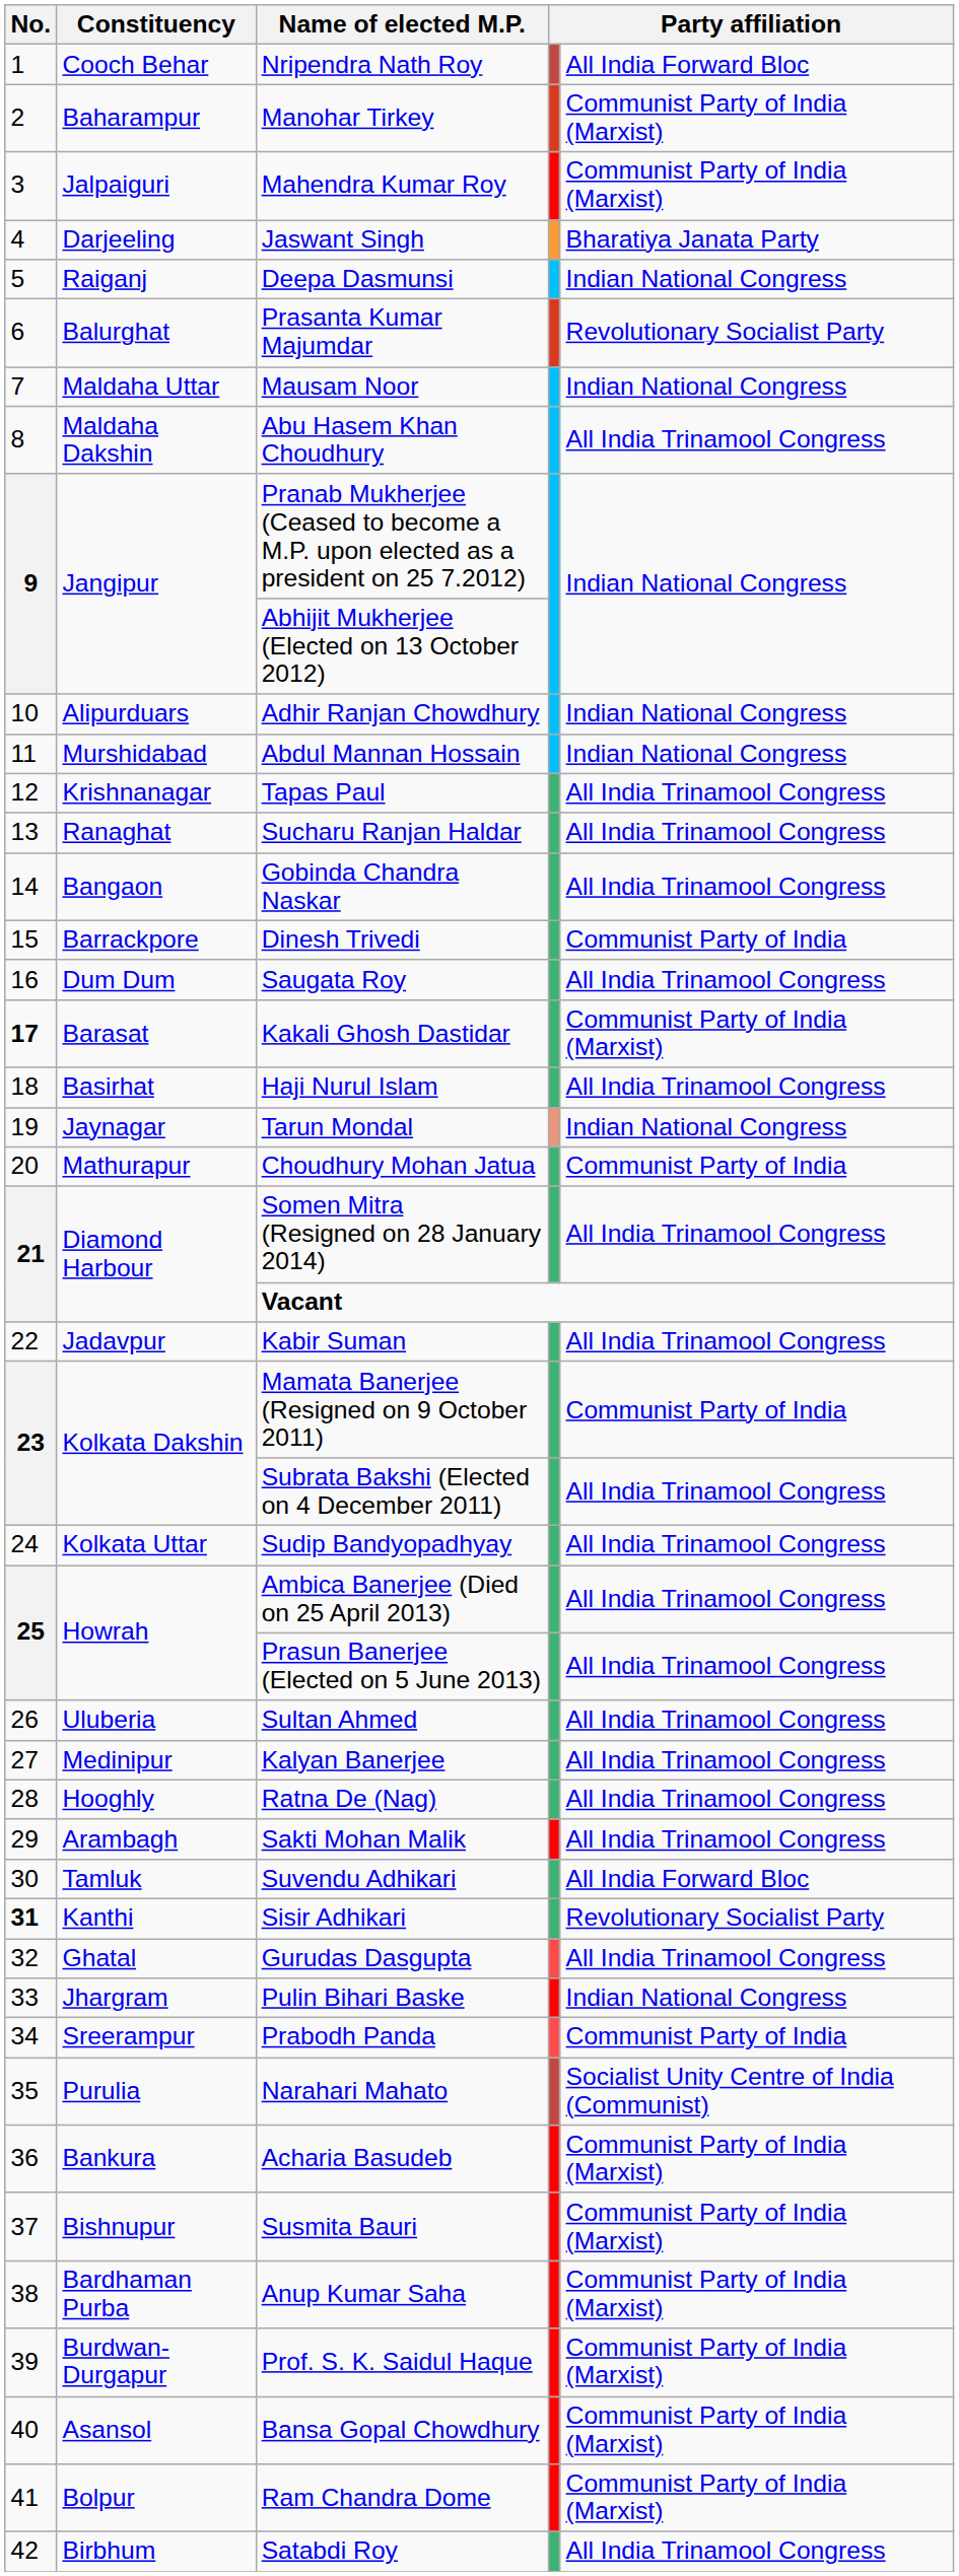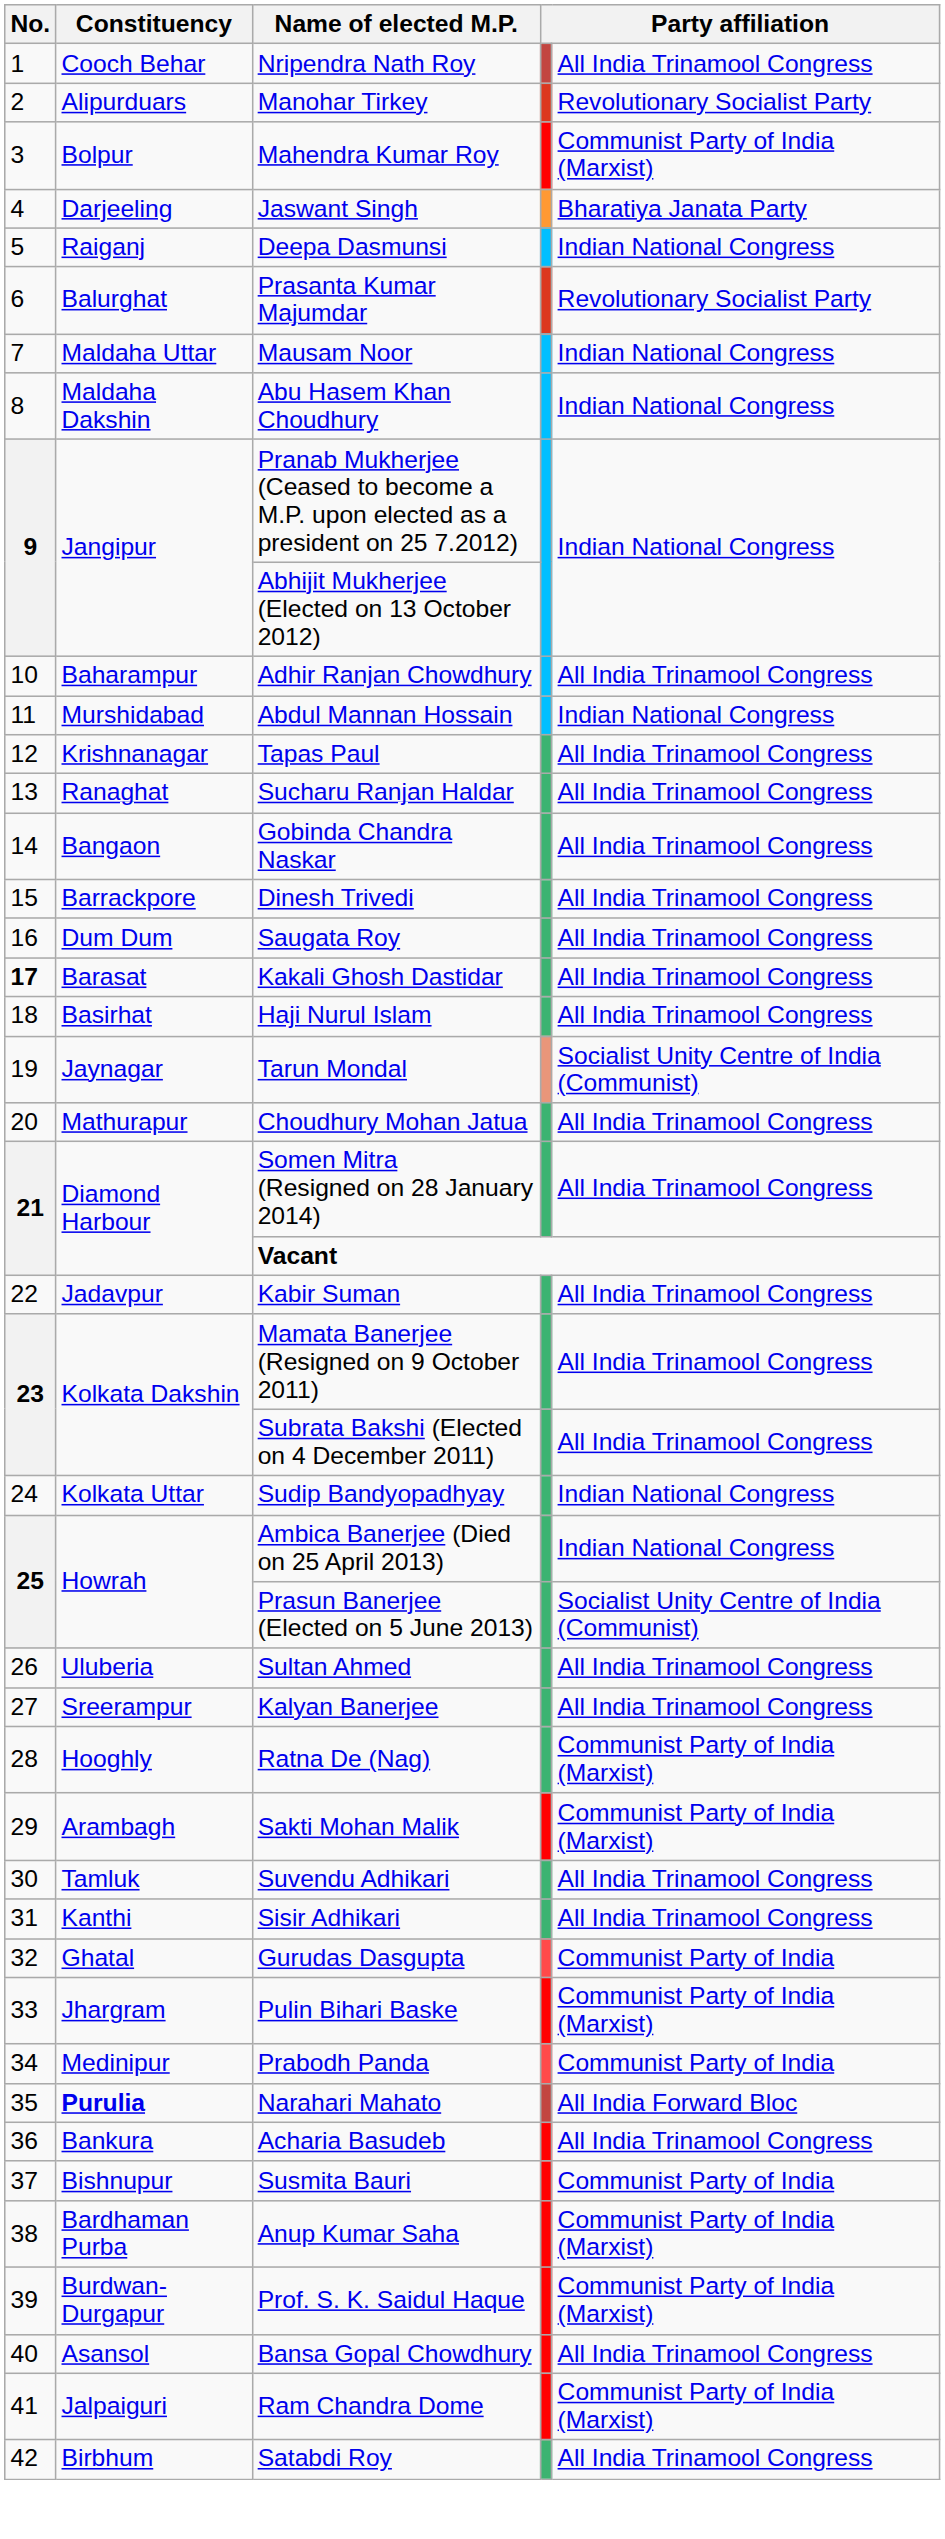Nripendra Nath Roy | column 5: All India Forward Bloc -> All India Trinamool Congress
Manohar Tirkey | Constituency: Baharampur -> Alipurduars
Manohar Tirkey | column 5: Communist Party of India (Marxist) -> Revolutionary Socialist Party
Mahendra Kumar Roy | Constituency: Jalpaiguri -> Bolpur
Abu Hasem Khan Choudhury | column 5: All India Trinamool Congress -> Indian National Congress
Adhir Ranjan Chowdhury | Constituency: Alipurduars -> Baharampur
Adhir Ranjan Chowdhury | column 5: Indian National Congress -> All India Trinamool Congress
Dinesh Trivedi | column 5: Communist Party of India -> All India Trinamool Congress
Kakali Ghosh Dastidar | column 5: Communist Party of India (Marxist) -> All India Trinamool Congress
Tarun Mondal | column 5: Indian National Congress -> Socialist Unity Centre of India (Communist)
Choudhury Mohan Jatua | column 5: Communist Party of India -> All India Trinamool Congress
Mamata Banerjee (Resigned on 9 October 2011) | column 5: Communist Party of India -> All India Trinamool Congress
Sudip Bandyopadhyay | column 5: All India Trinamool Congress -> Indian National Congress
Ambica Banerjee (Died on 25 April 2013) | column 5: All India Trinamool Congress -> Indian National Congress
Prasun Banerjee (Elected on 5 June 2013) | column 5: All India Trinamool Congress -> Socialist Unity Centre of India (Communist)
Kalyan Banerjee | Constituency: Medinipur -> Sreerampur
Ratna De (Nag) | column 5: All India Trinamool Congress -> Communist Party of India (Marxist)
Sakti Mohan Malik | column 5: All India Trinamool Congress -> Communist Party of India (Marxist)
Suvendu Adhikari | column 5: All India Forward Bloc -> All India Trinamool Congress
Sisir Adhikari | No.: bold -> normal
Sisir Adhikari | column 5: Revolutionary Socialist Party -> All India Trinamool Congress
Gurudas Dasgupta | column 5: All India Trinamool Congress -> Communist Party of India
Pulin Bihari Baske | column 5: Indian National Congress -> Communist Party of India (Marxist)
Prabodh Panda | Constituency: Sreerampur -> Medinipur
Narahari Mahato | Constituency: normal -> bold
Narahari Mahato | column 5: Socialist Unity Centre of India (Communist) -> All India Forward Bloc
Acharia Basudeb | column 5: Communist Party of India (Marxist) -> All India Trinamool Congress
Susmita Bauri | column 5: Communist Party of India (Marxist) -> Communist Party of India
Bansa Gopal Chowdhury | column 5: Communist Party of India (Marxist) -> All India Trinamool Congress
Ram Chandra Dome | Constituency: Bolpur -> Jalpaiguri
